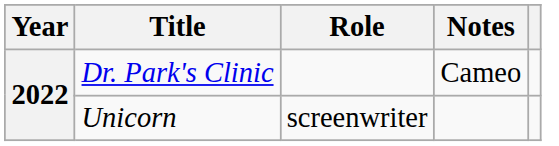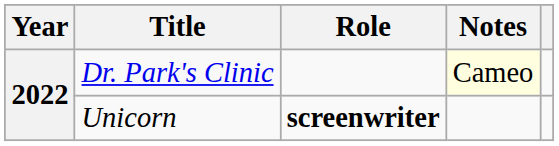Dr. Park's Clinic | Notes: no background -> lightyellow background
Unicorn | Role: normal -> bold
